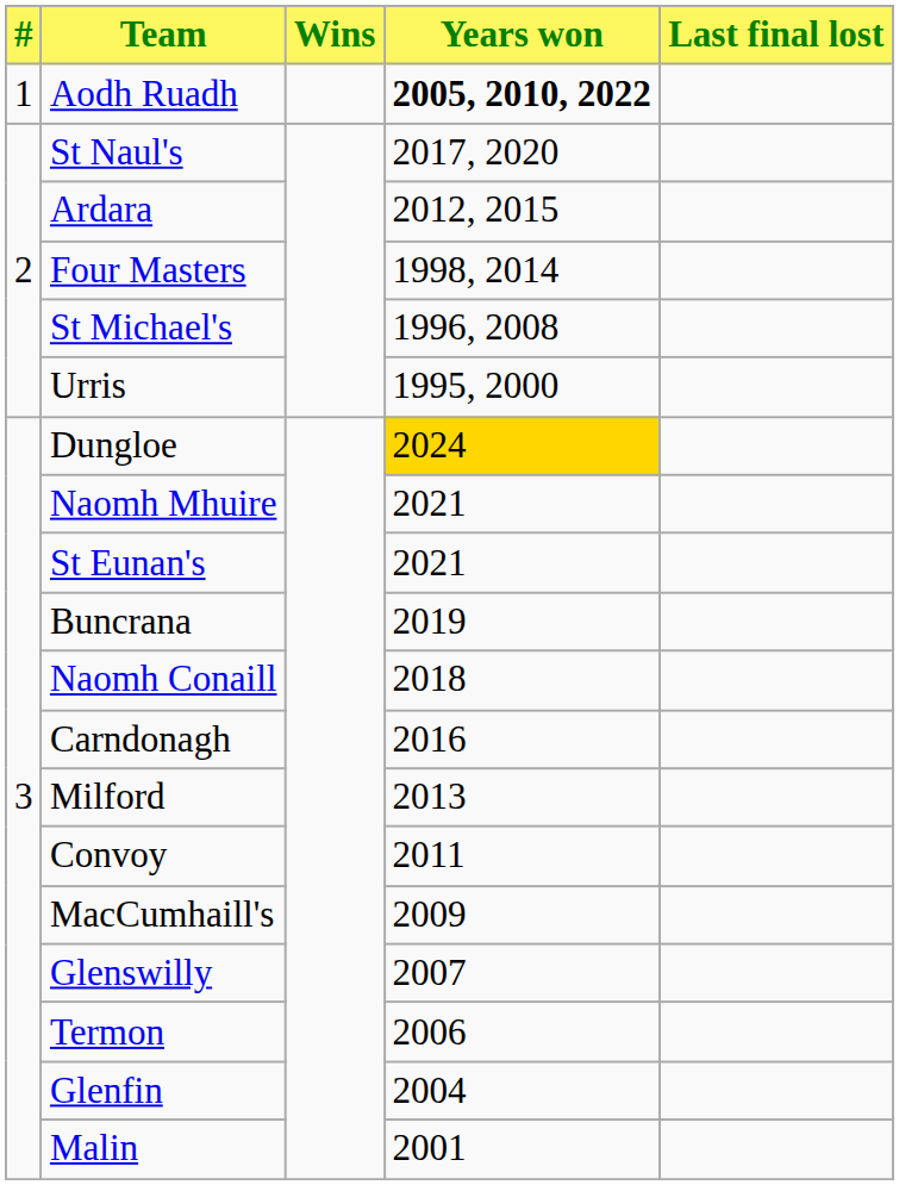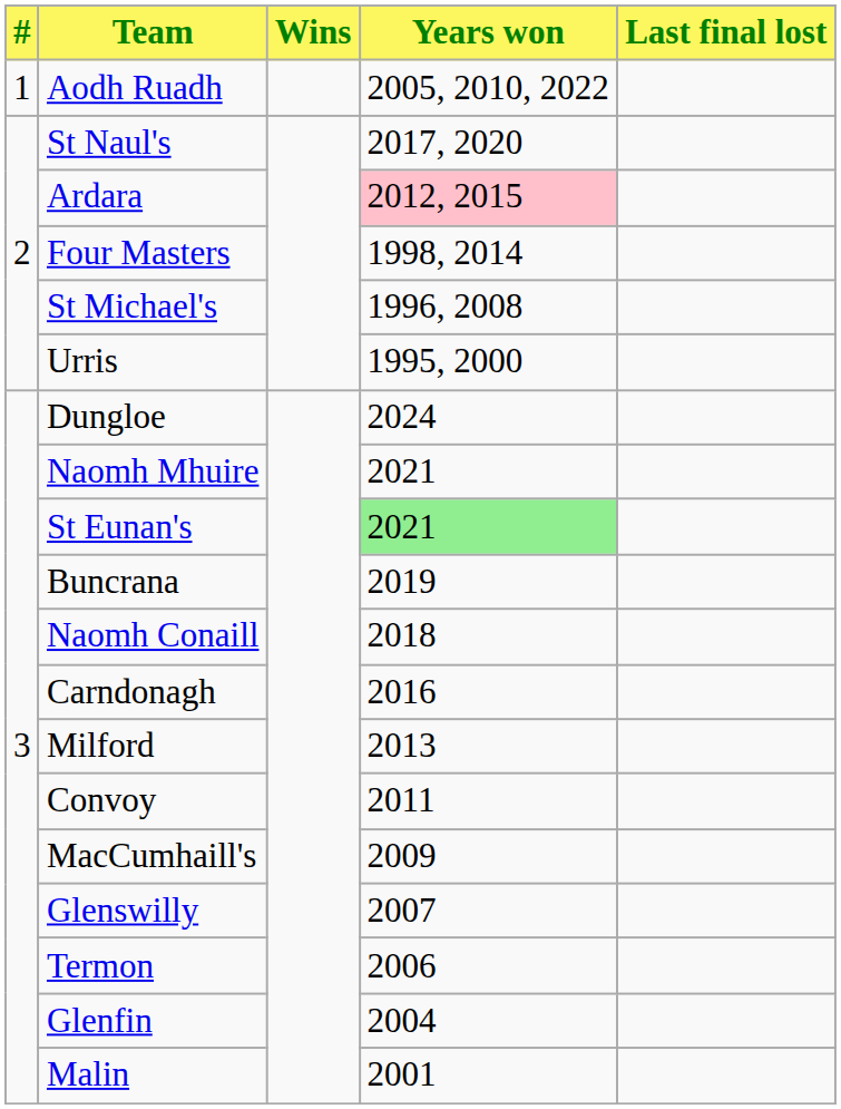Aodh Ruadh | Years won: bold -> normal
Ardara | Years won: no background -> pink background
Dungloe | Years won: gold background -> no background
St Eunan's | Years won: no background -> lightgreen background
